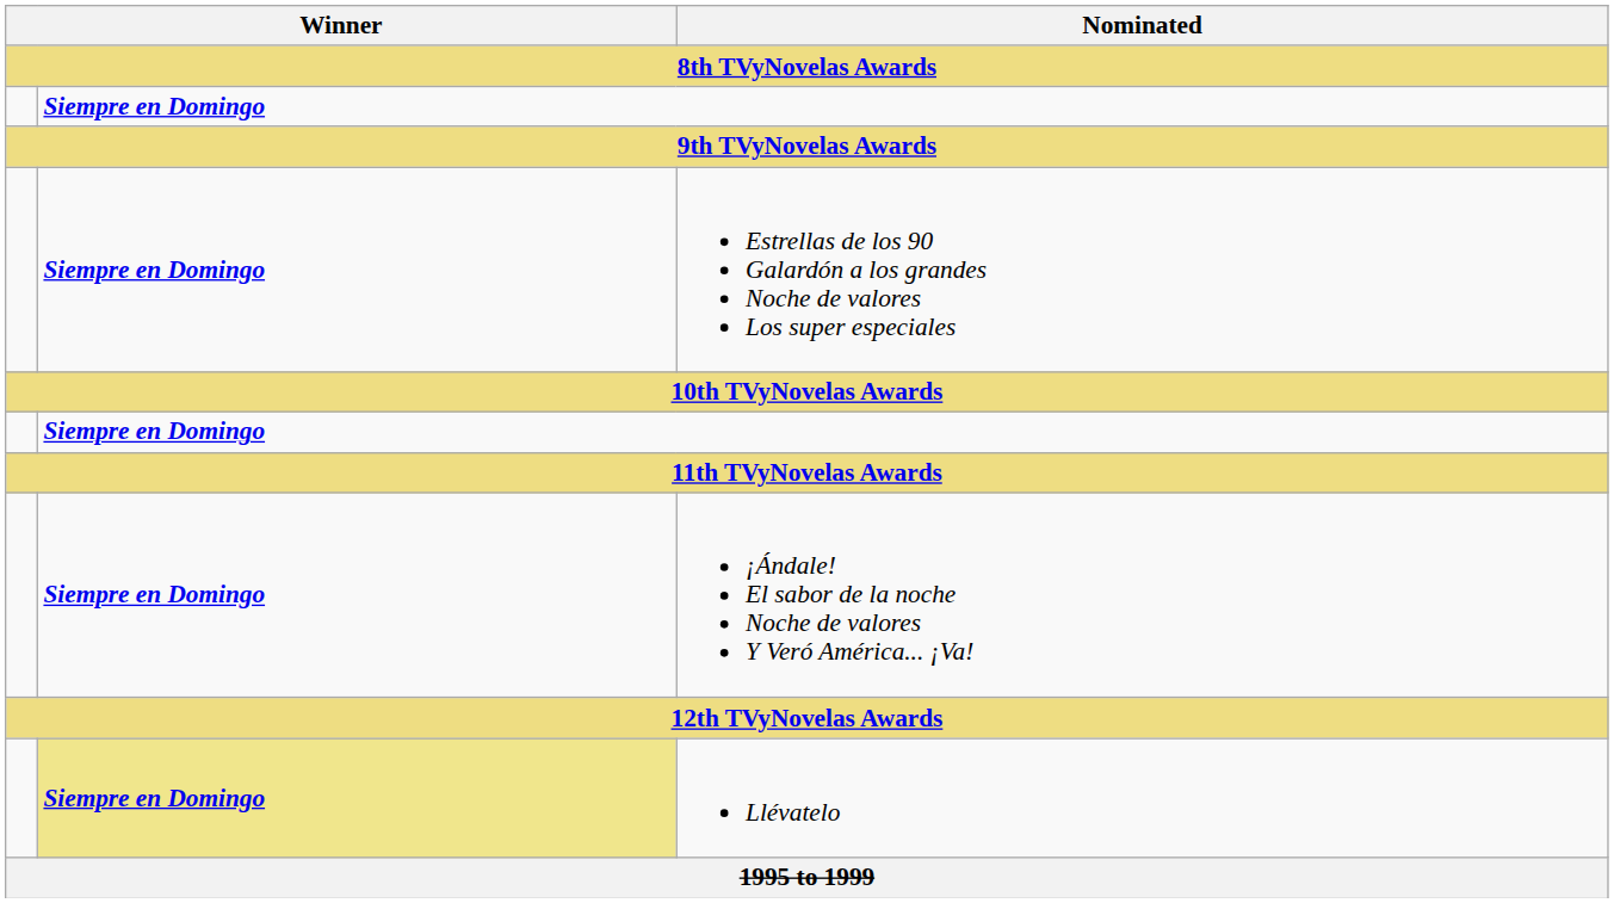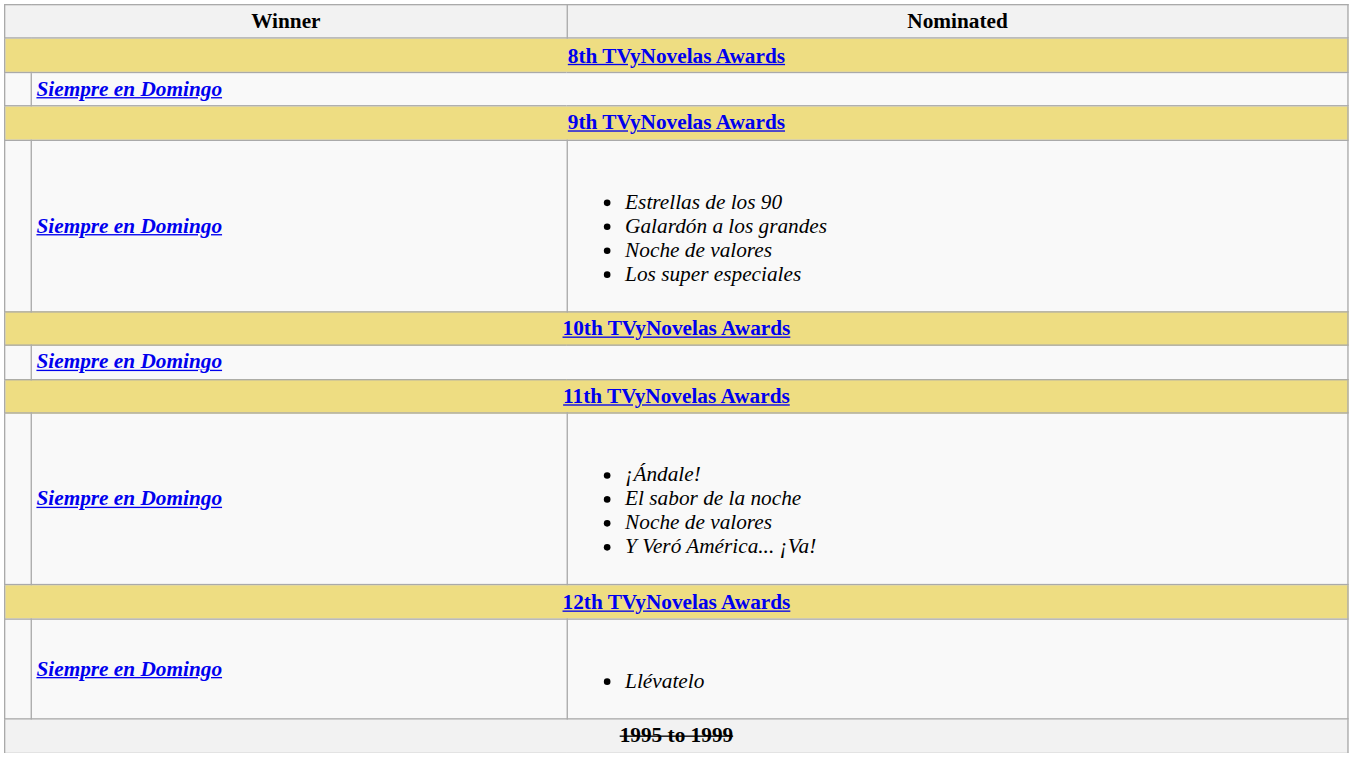Llévatelo | column 2: khaki background -> no background
